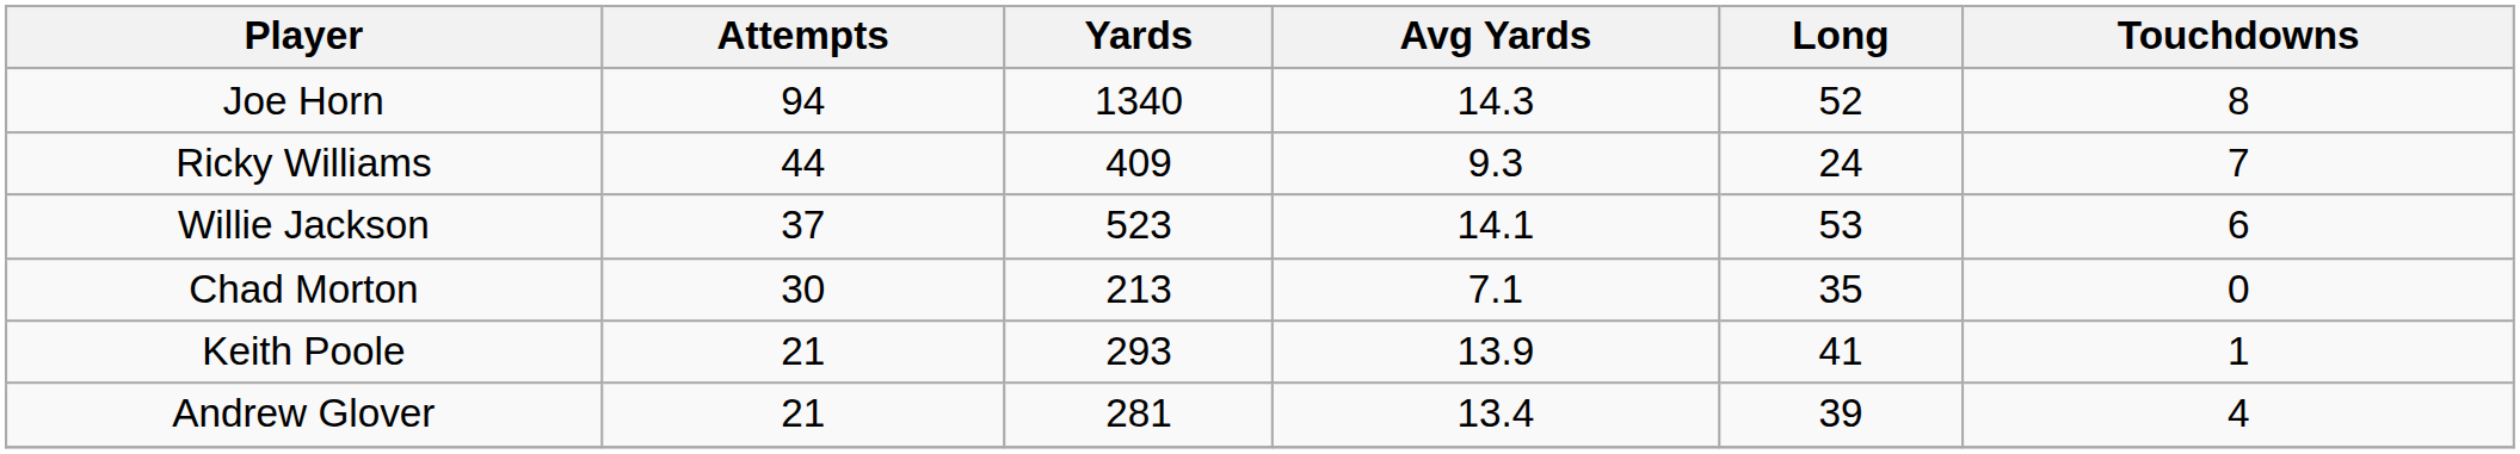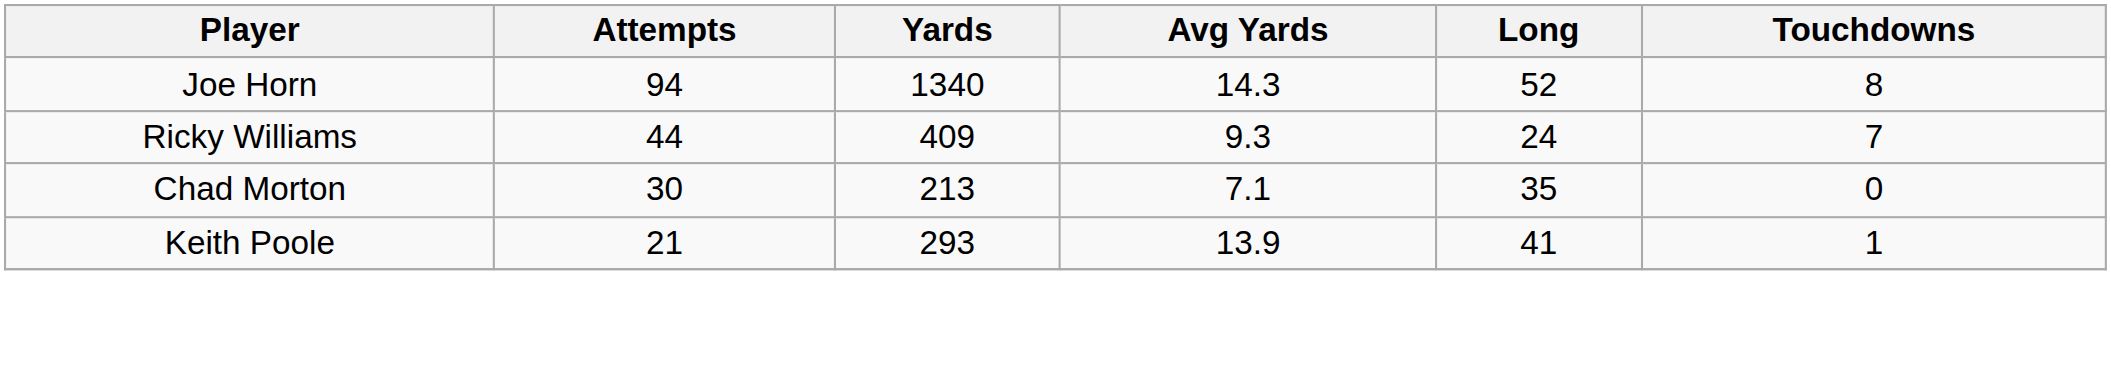- row: Willie Jackson | 37 | 523 | 14.1 | 53 | 6
- row: Andrew Glover | 21 | 281 | 13.4 | 39 | 4
